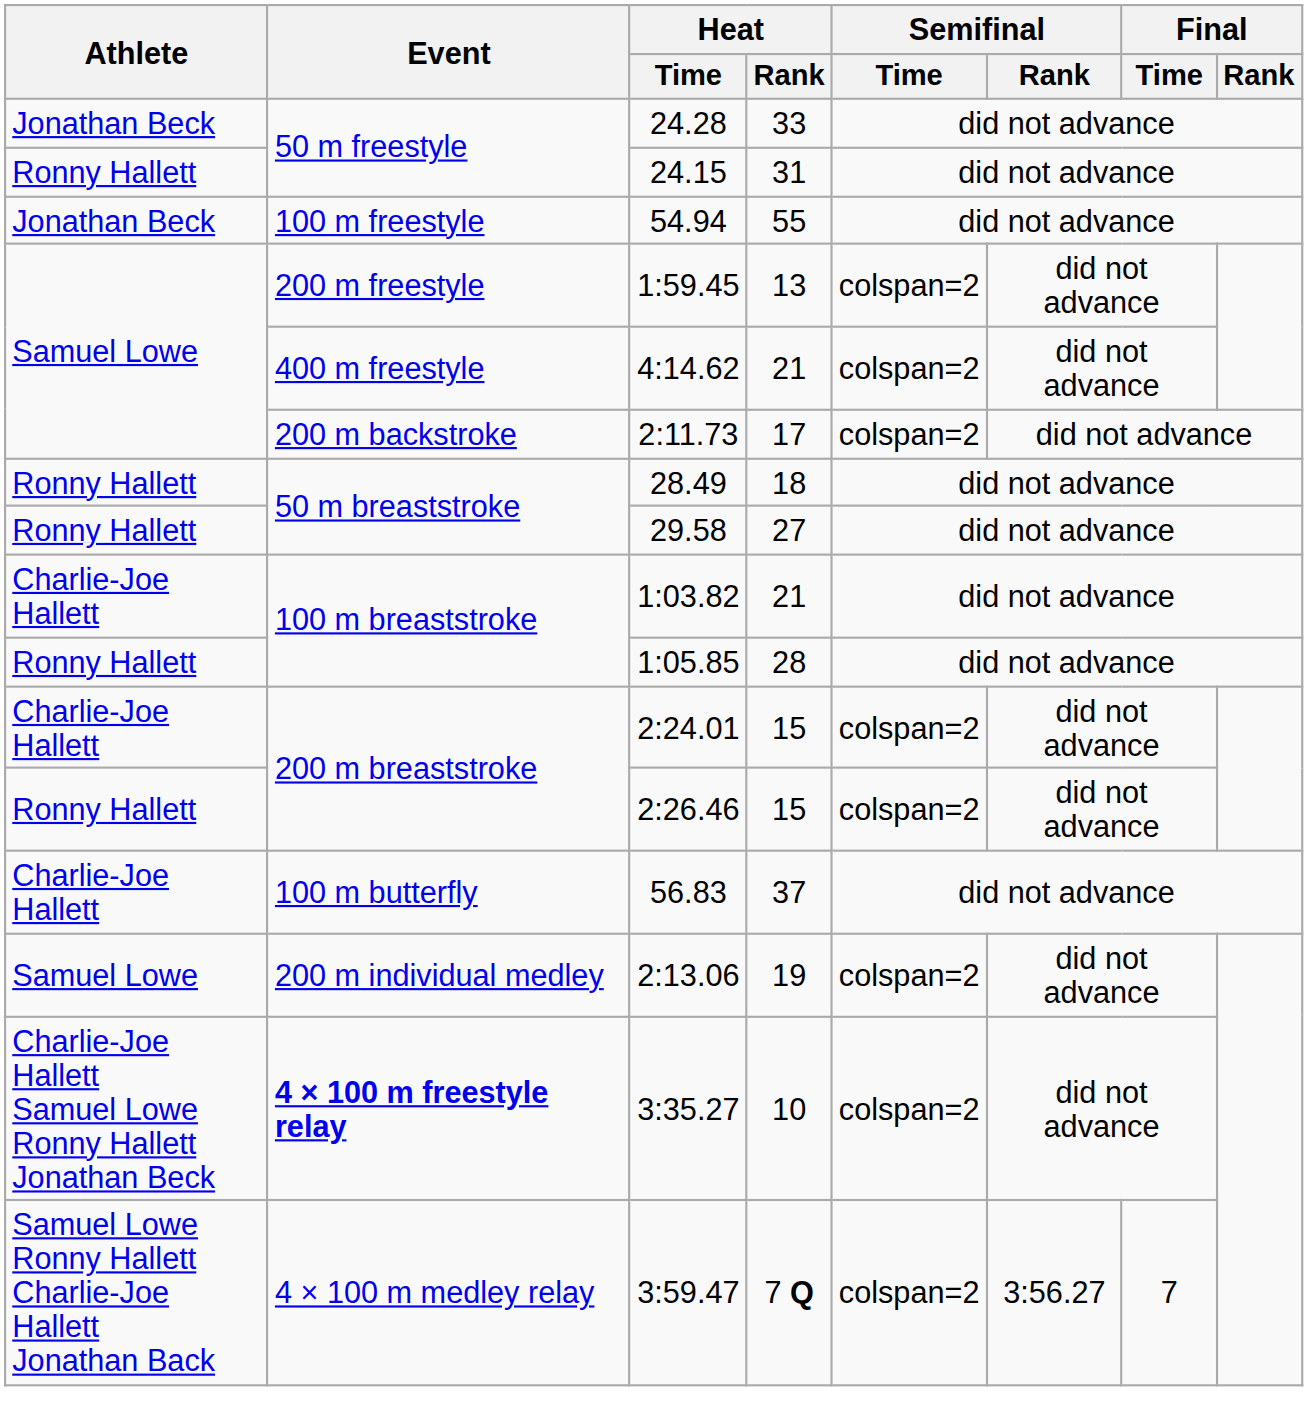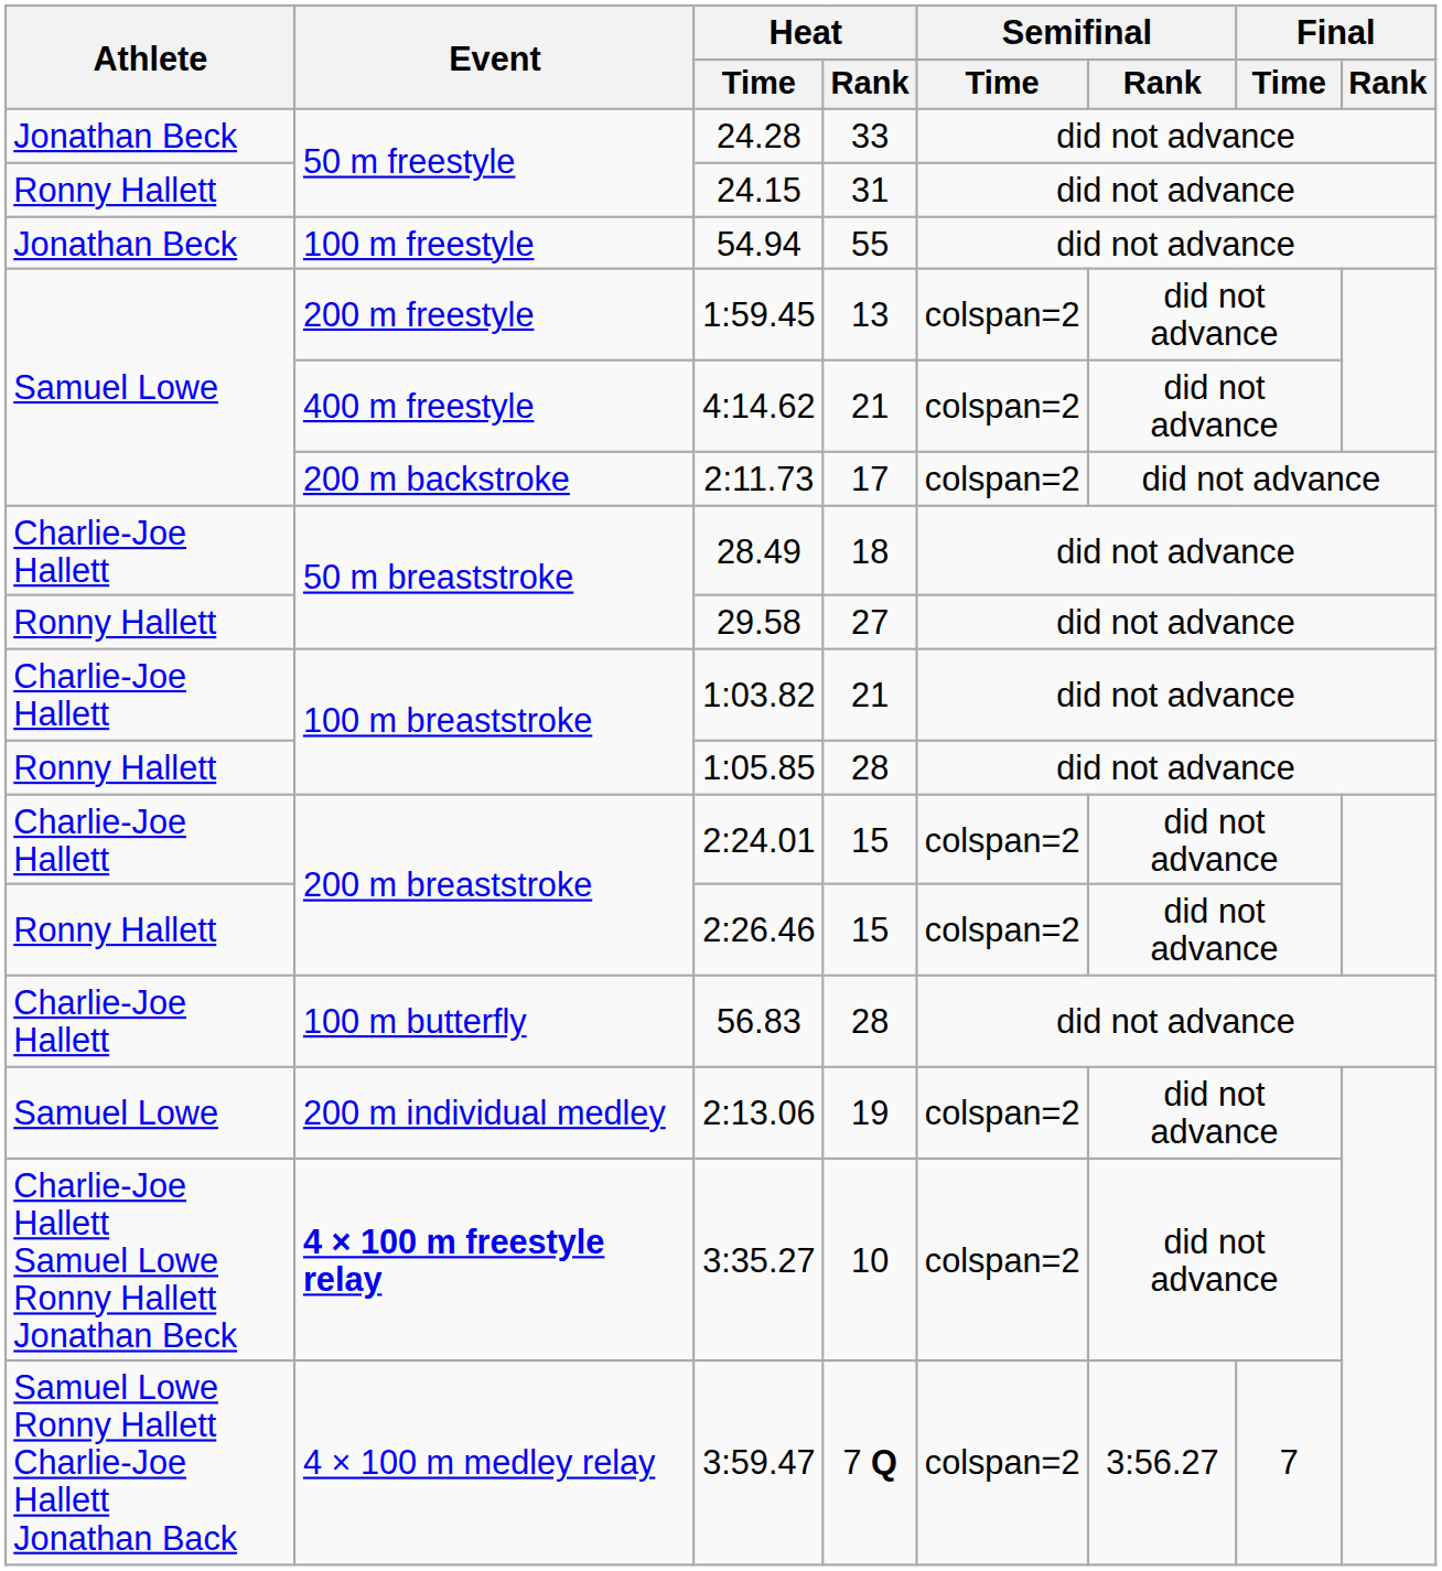28.49 | Athlete: Ronny Hallett -> Charlie-Joe Hallett
56.83 | Heat / Rank: 37 -> 28
